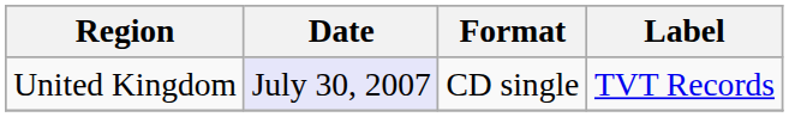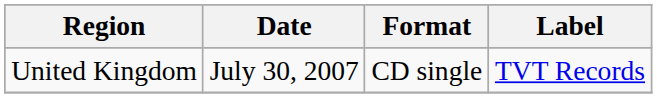United Kingdom | Date: lavender background -> no background
